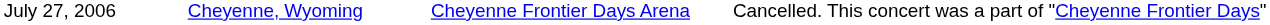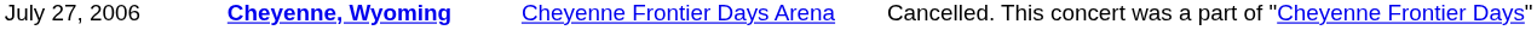July 27, 2006 | column 2: normal -> bold
